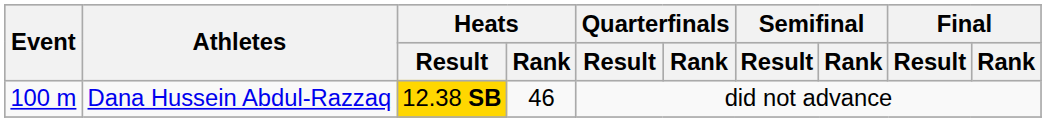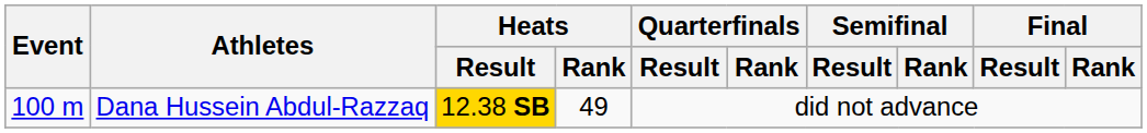Dana Hussein Abdul-Razzaq | Heats / Rank: 46 -> 49
